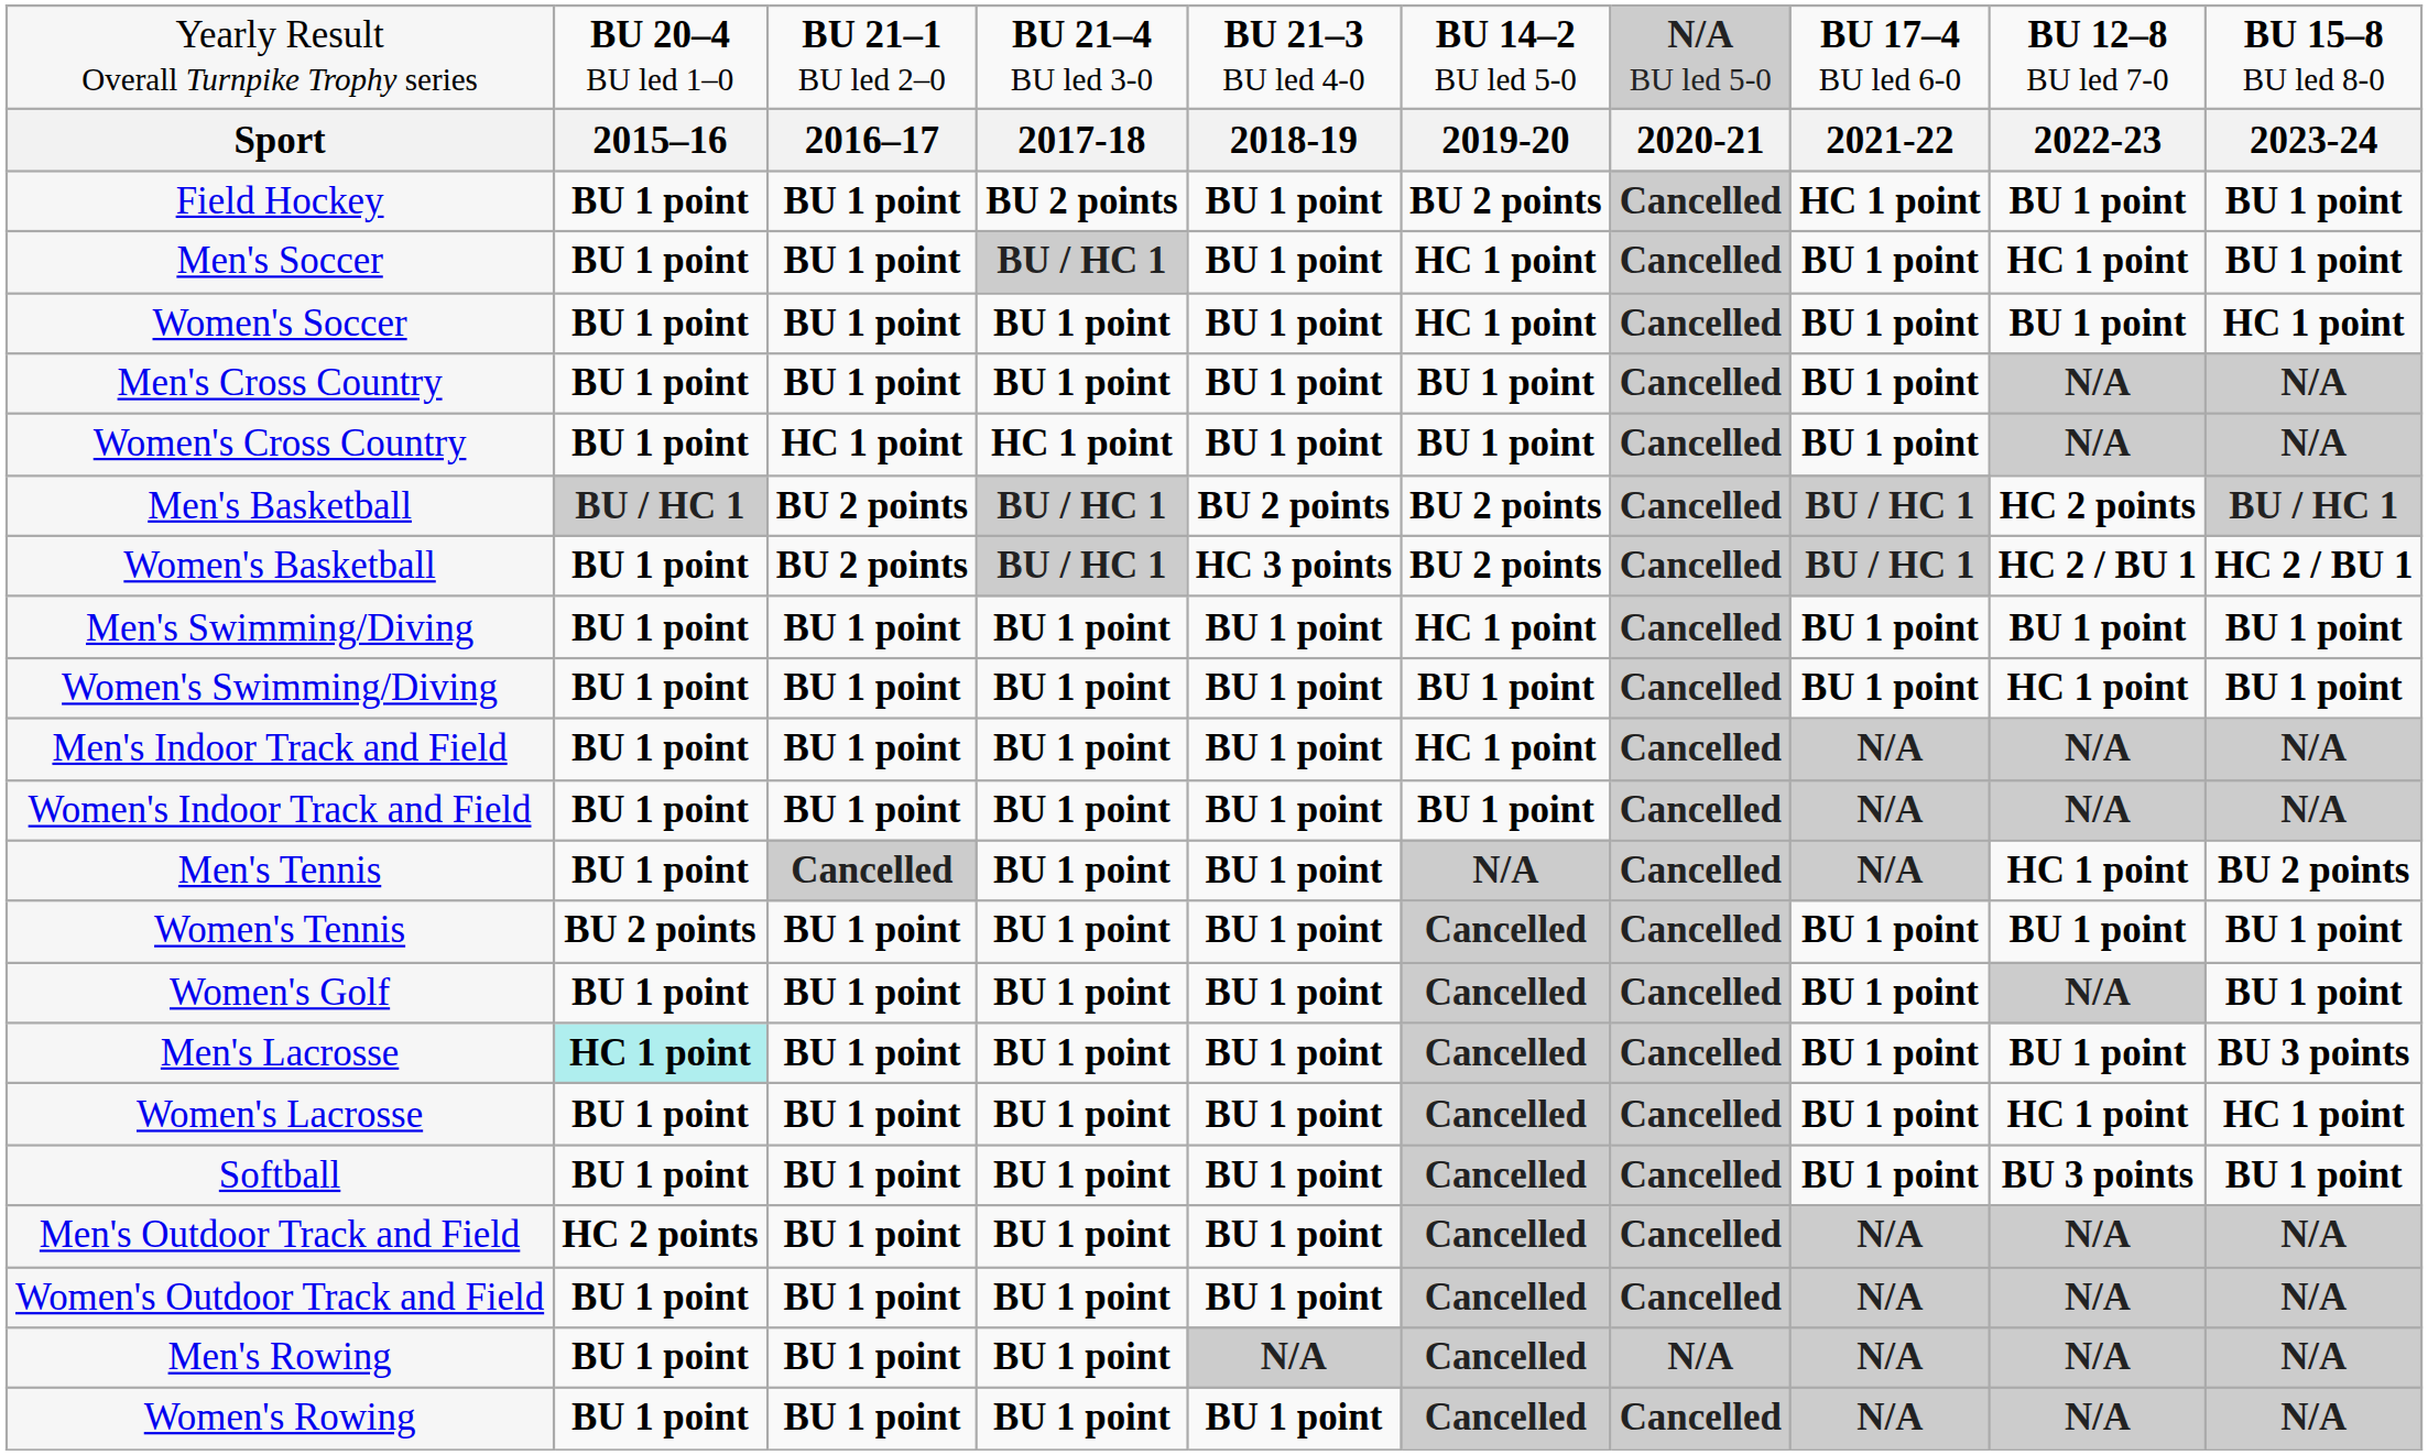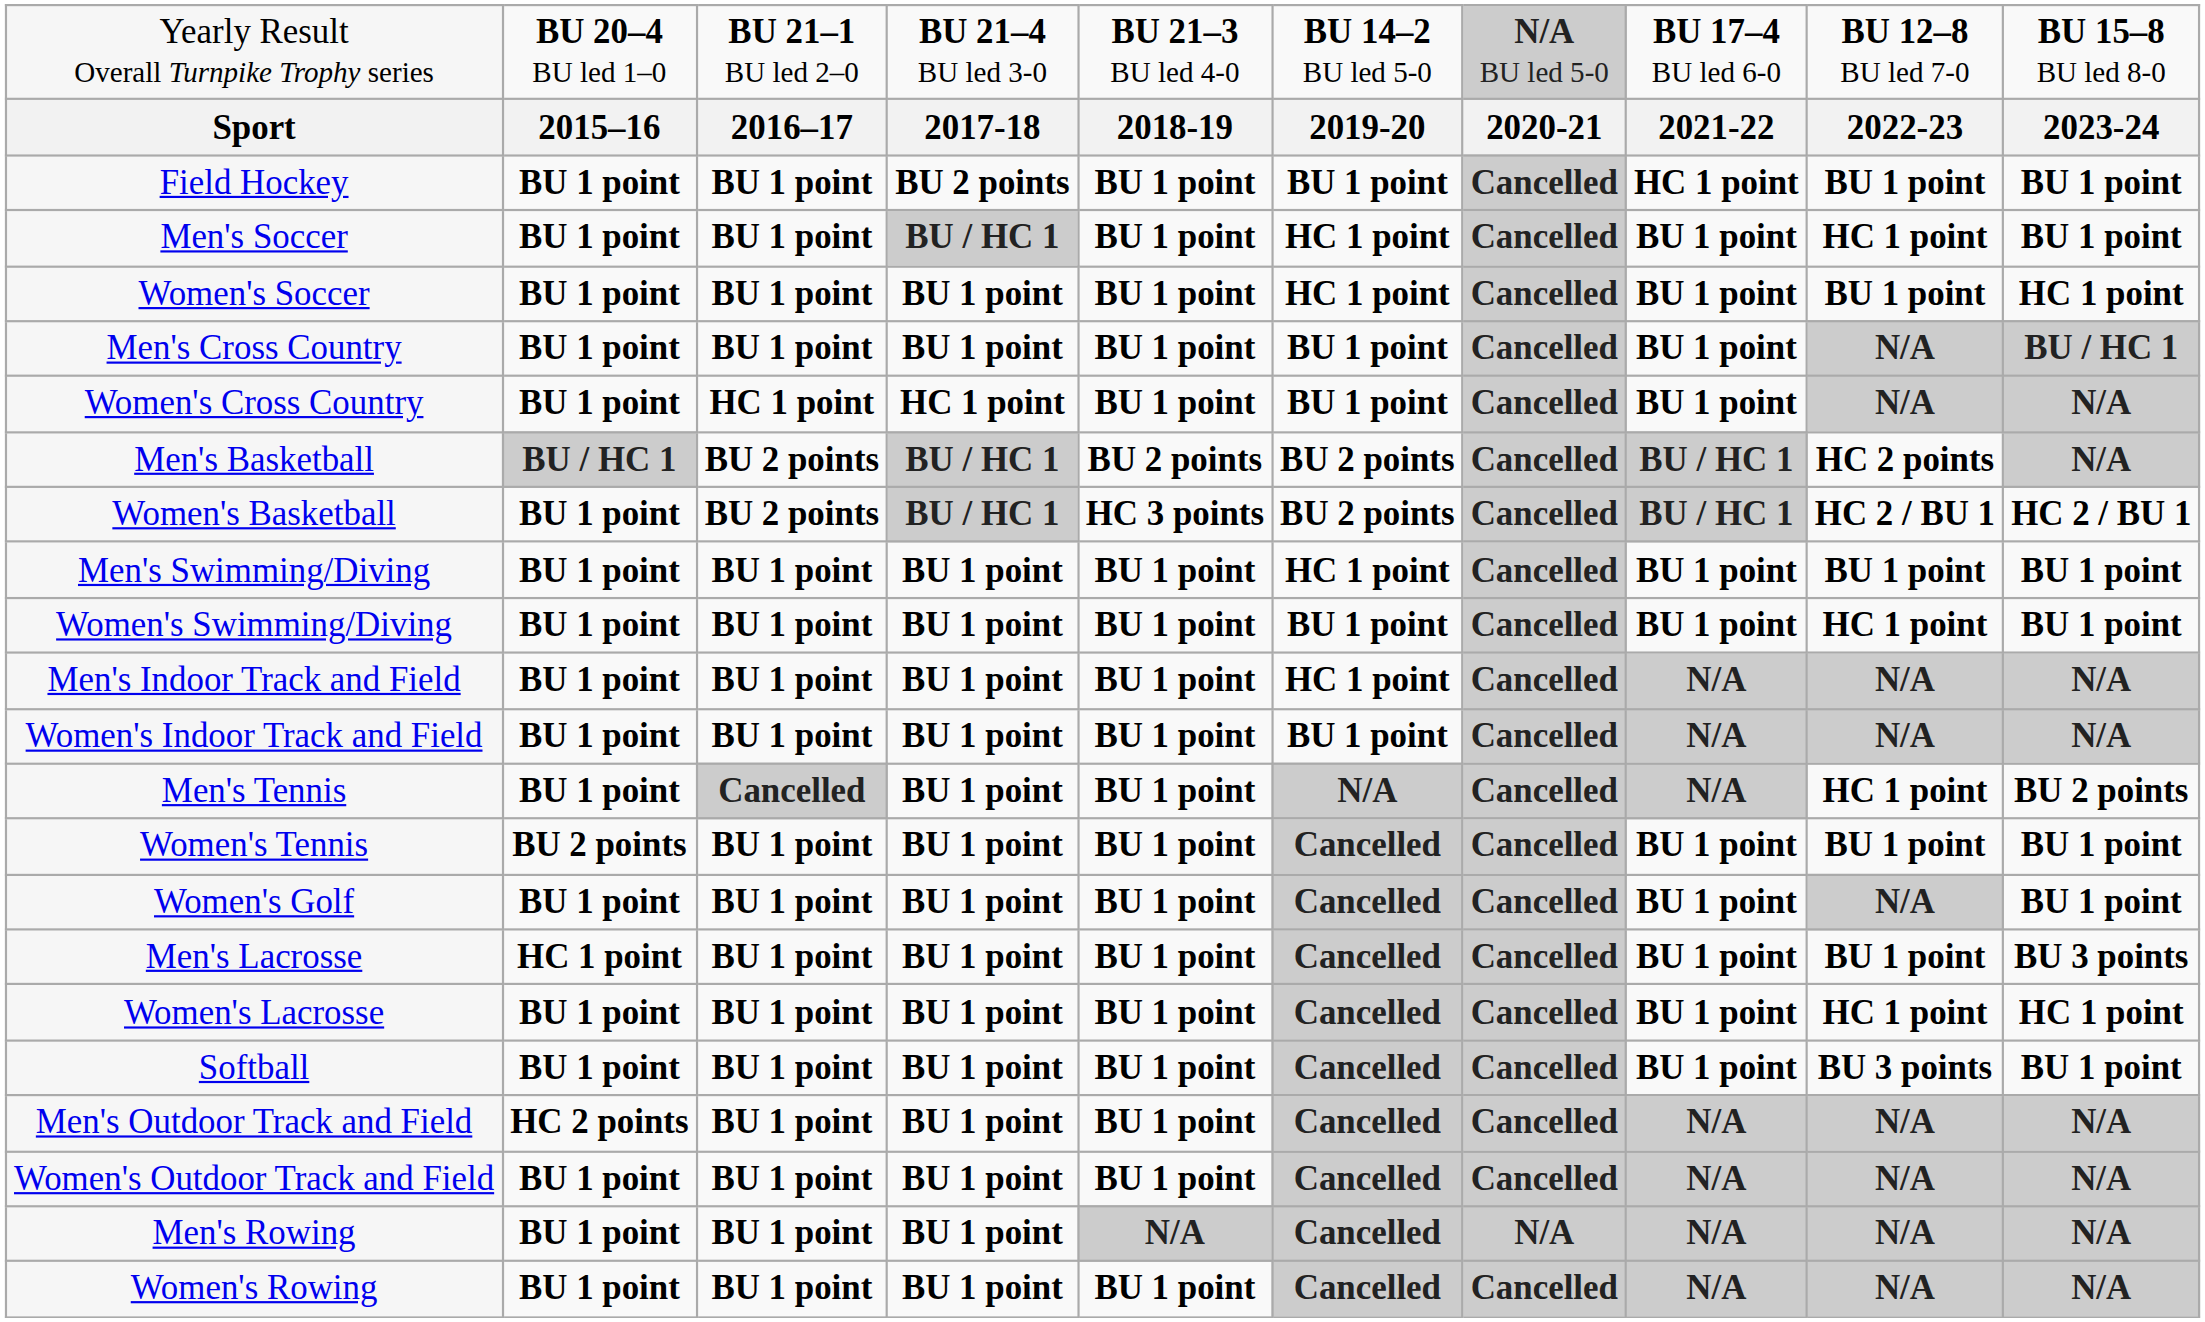Field Hockey | column 6: BU 2 points -> BU 1 point
Men's Cross Country | column 10: N/A -> BU / HC 1
Men's Basketball | column 10: BU / HC 1 -> N/A
Men's Lacrosse | column 2: paleturquoise background -> no background
